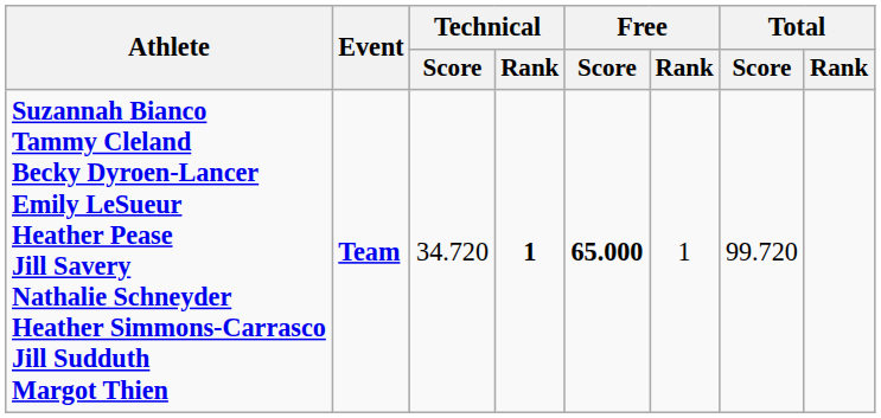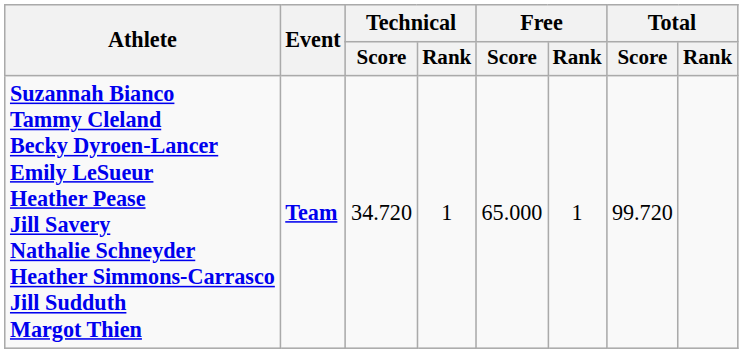row 3 | Technical / Rank: bold -> normal
row 3 | Free / Score: bold -> normal
